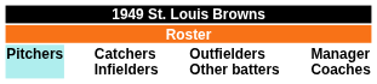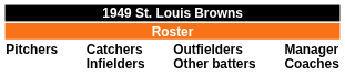Pitchers | column 1: paleturquoise background -> no background
